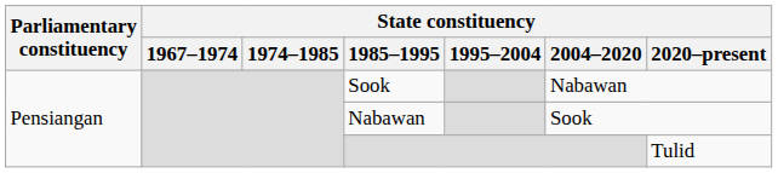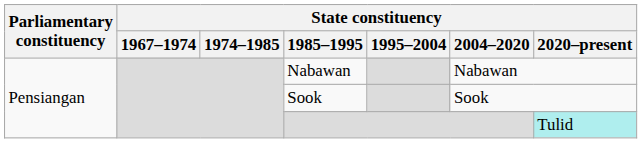row 3 | State constituency / 1985–1995: Sook -> Nabawan
row 4 | State constituency / 1985–1995: Nabawan -> Sook
row 5 | State constituency / 2020–present: no background -> paleturquoise background
